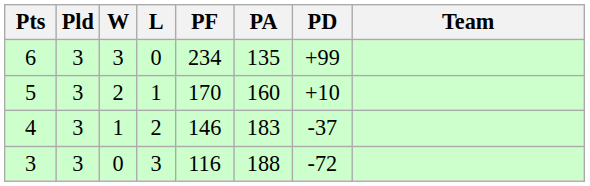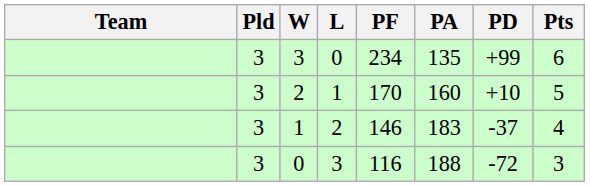columns swapped: Team <-> Pts
